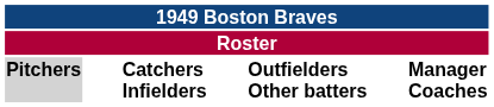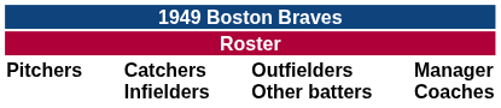Pitchers | column 1: lightgrey background -> no background
